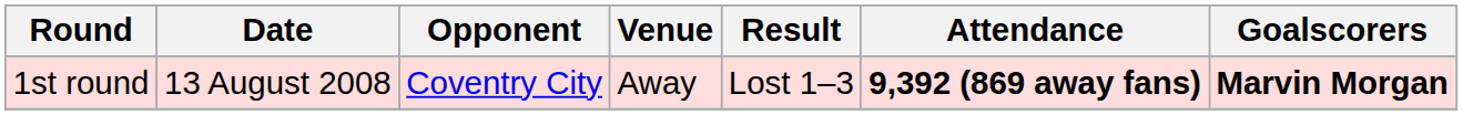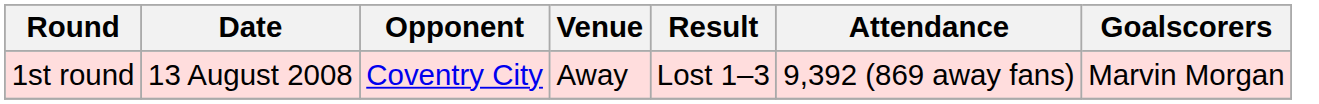1st round | Attendance: bold -> normal
1st round | Goalscorers: bold -> normal
